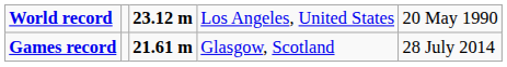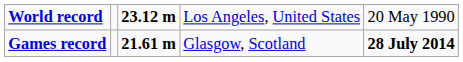Games record | column 5: normal -> bold
